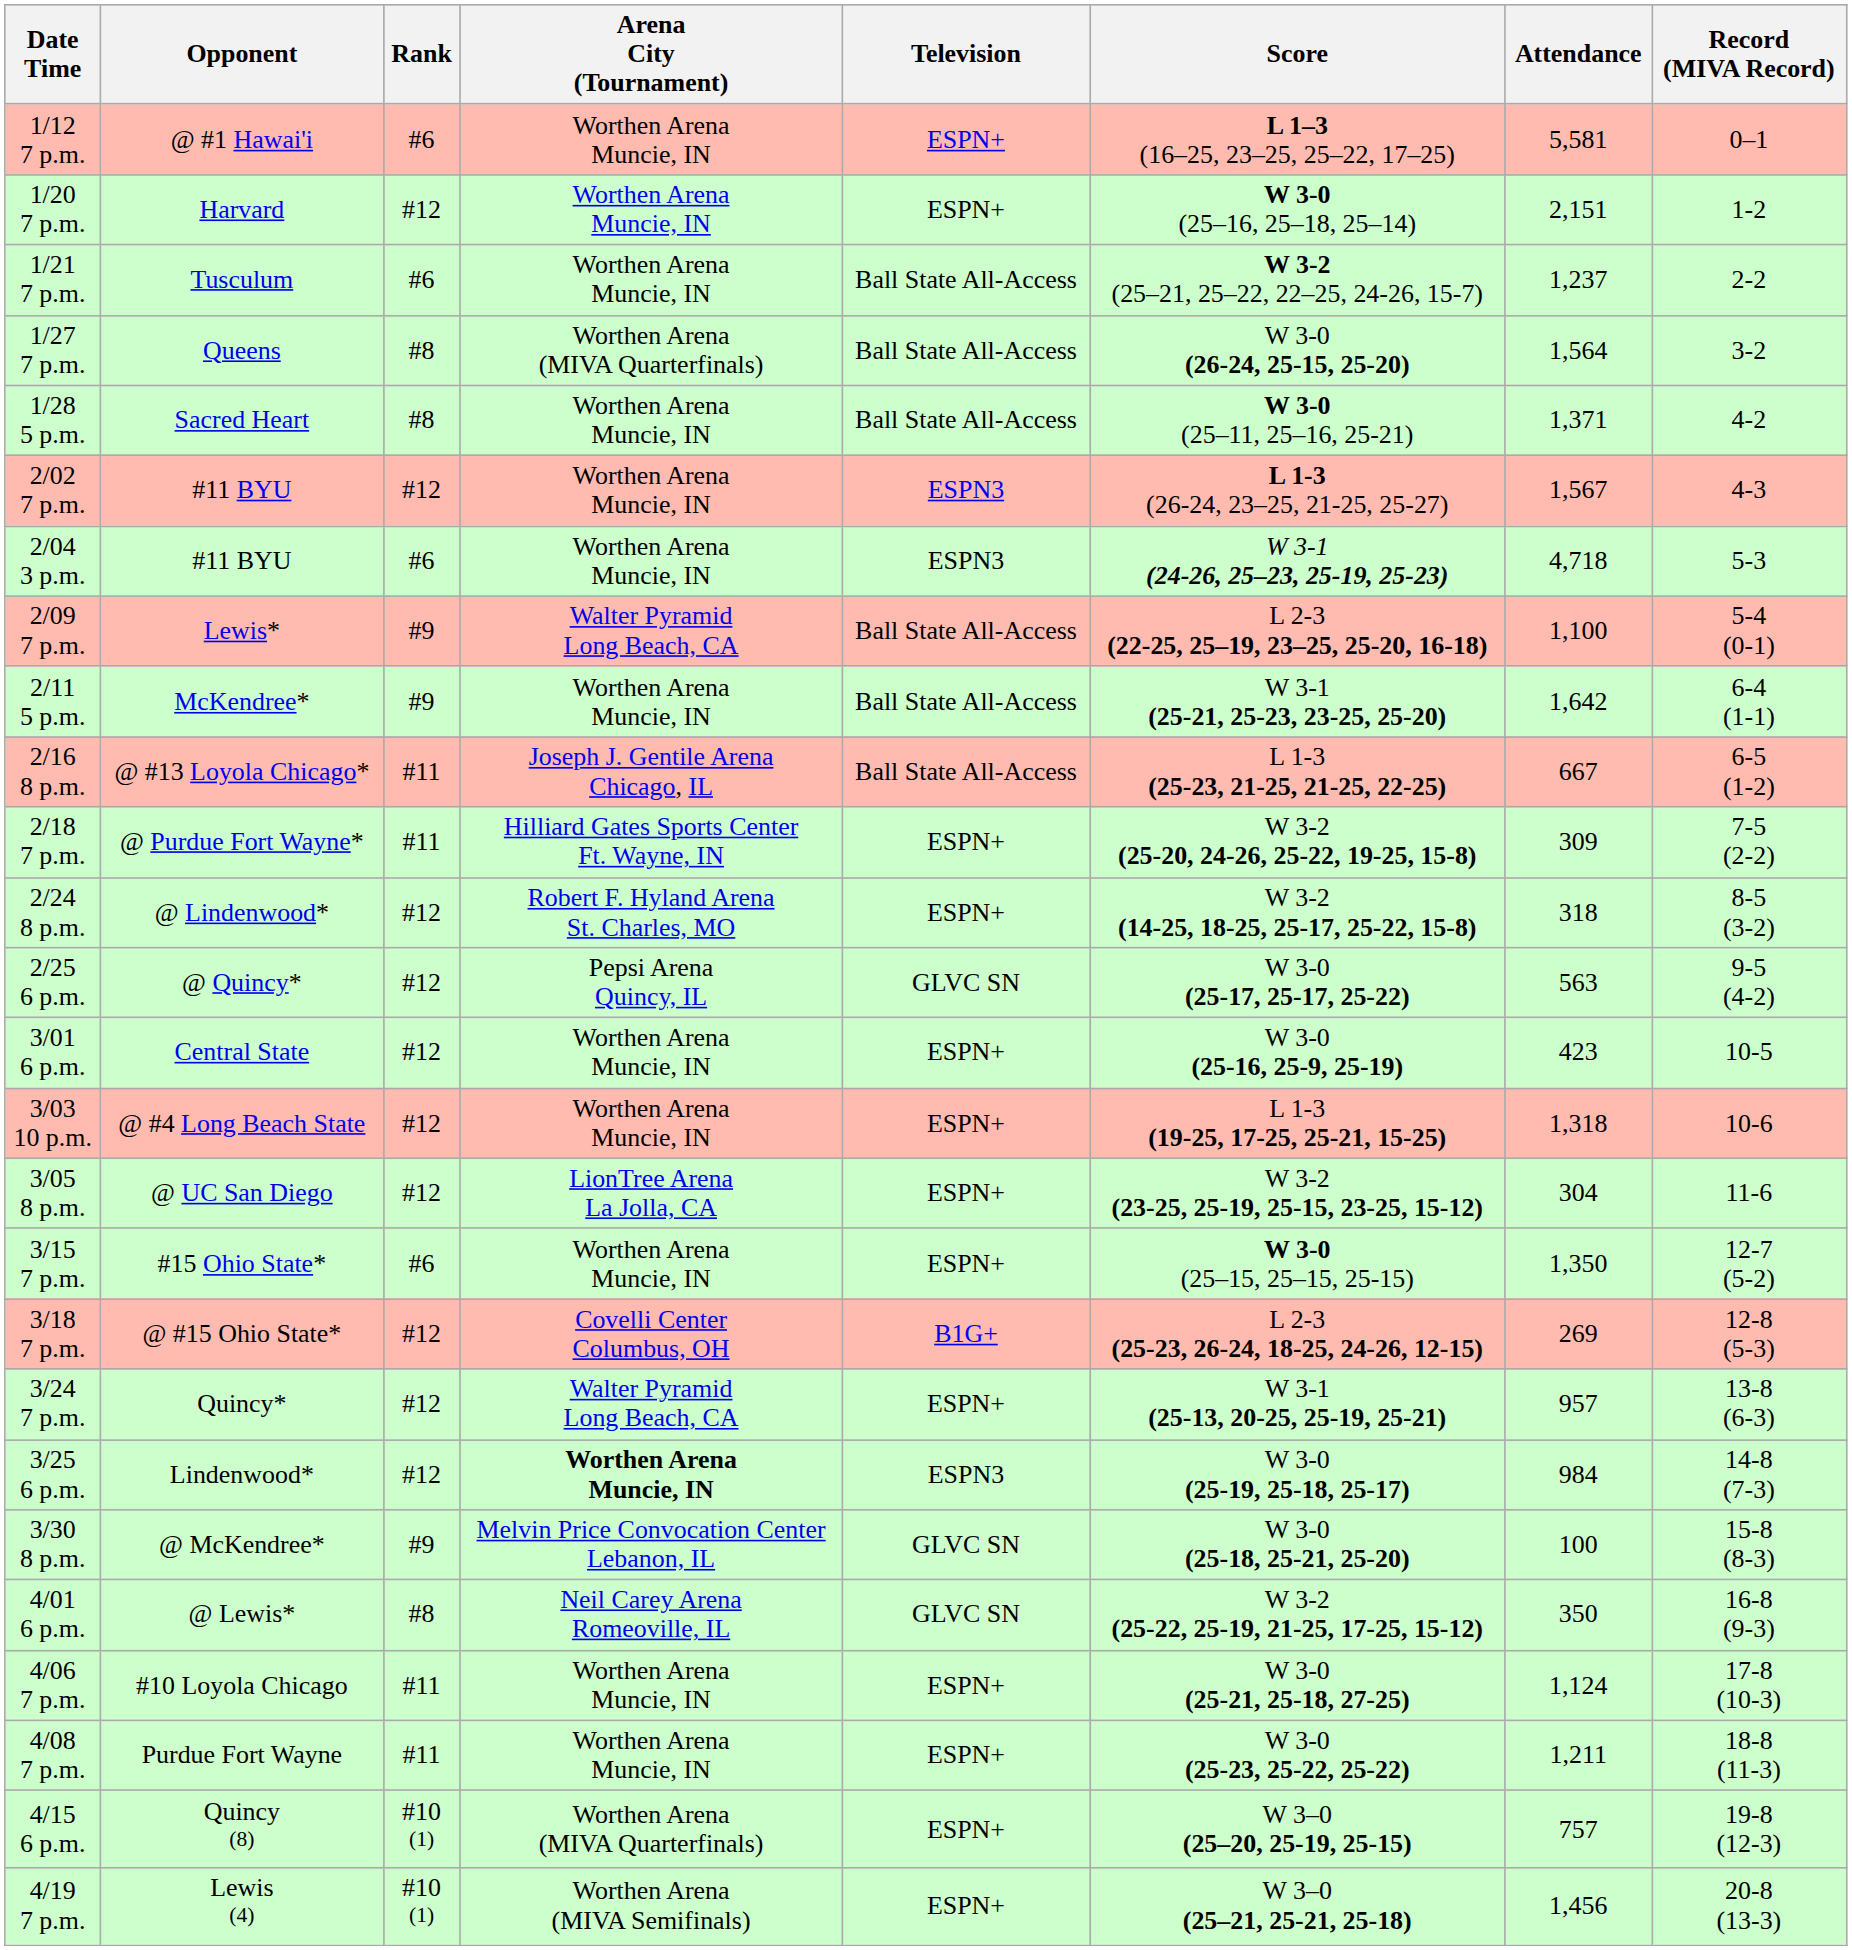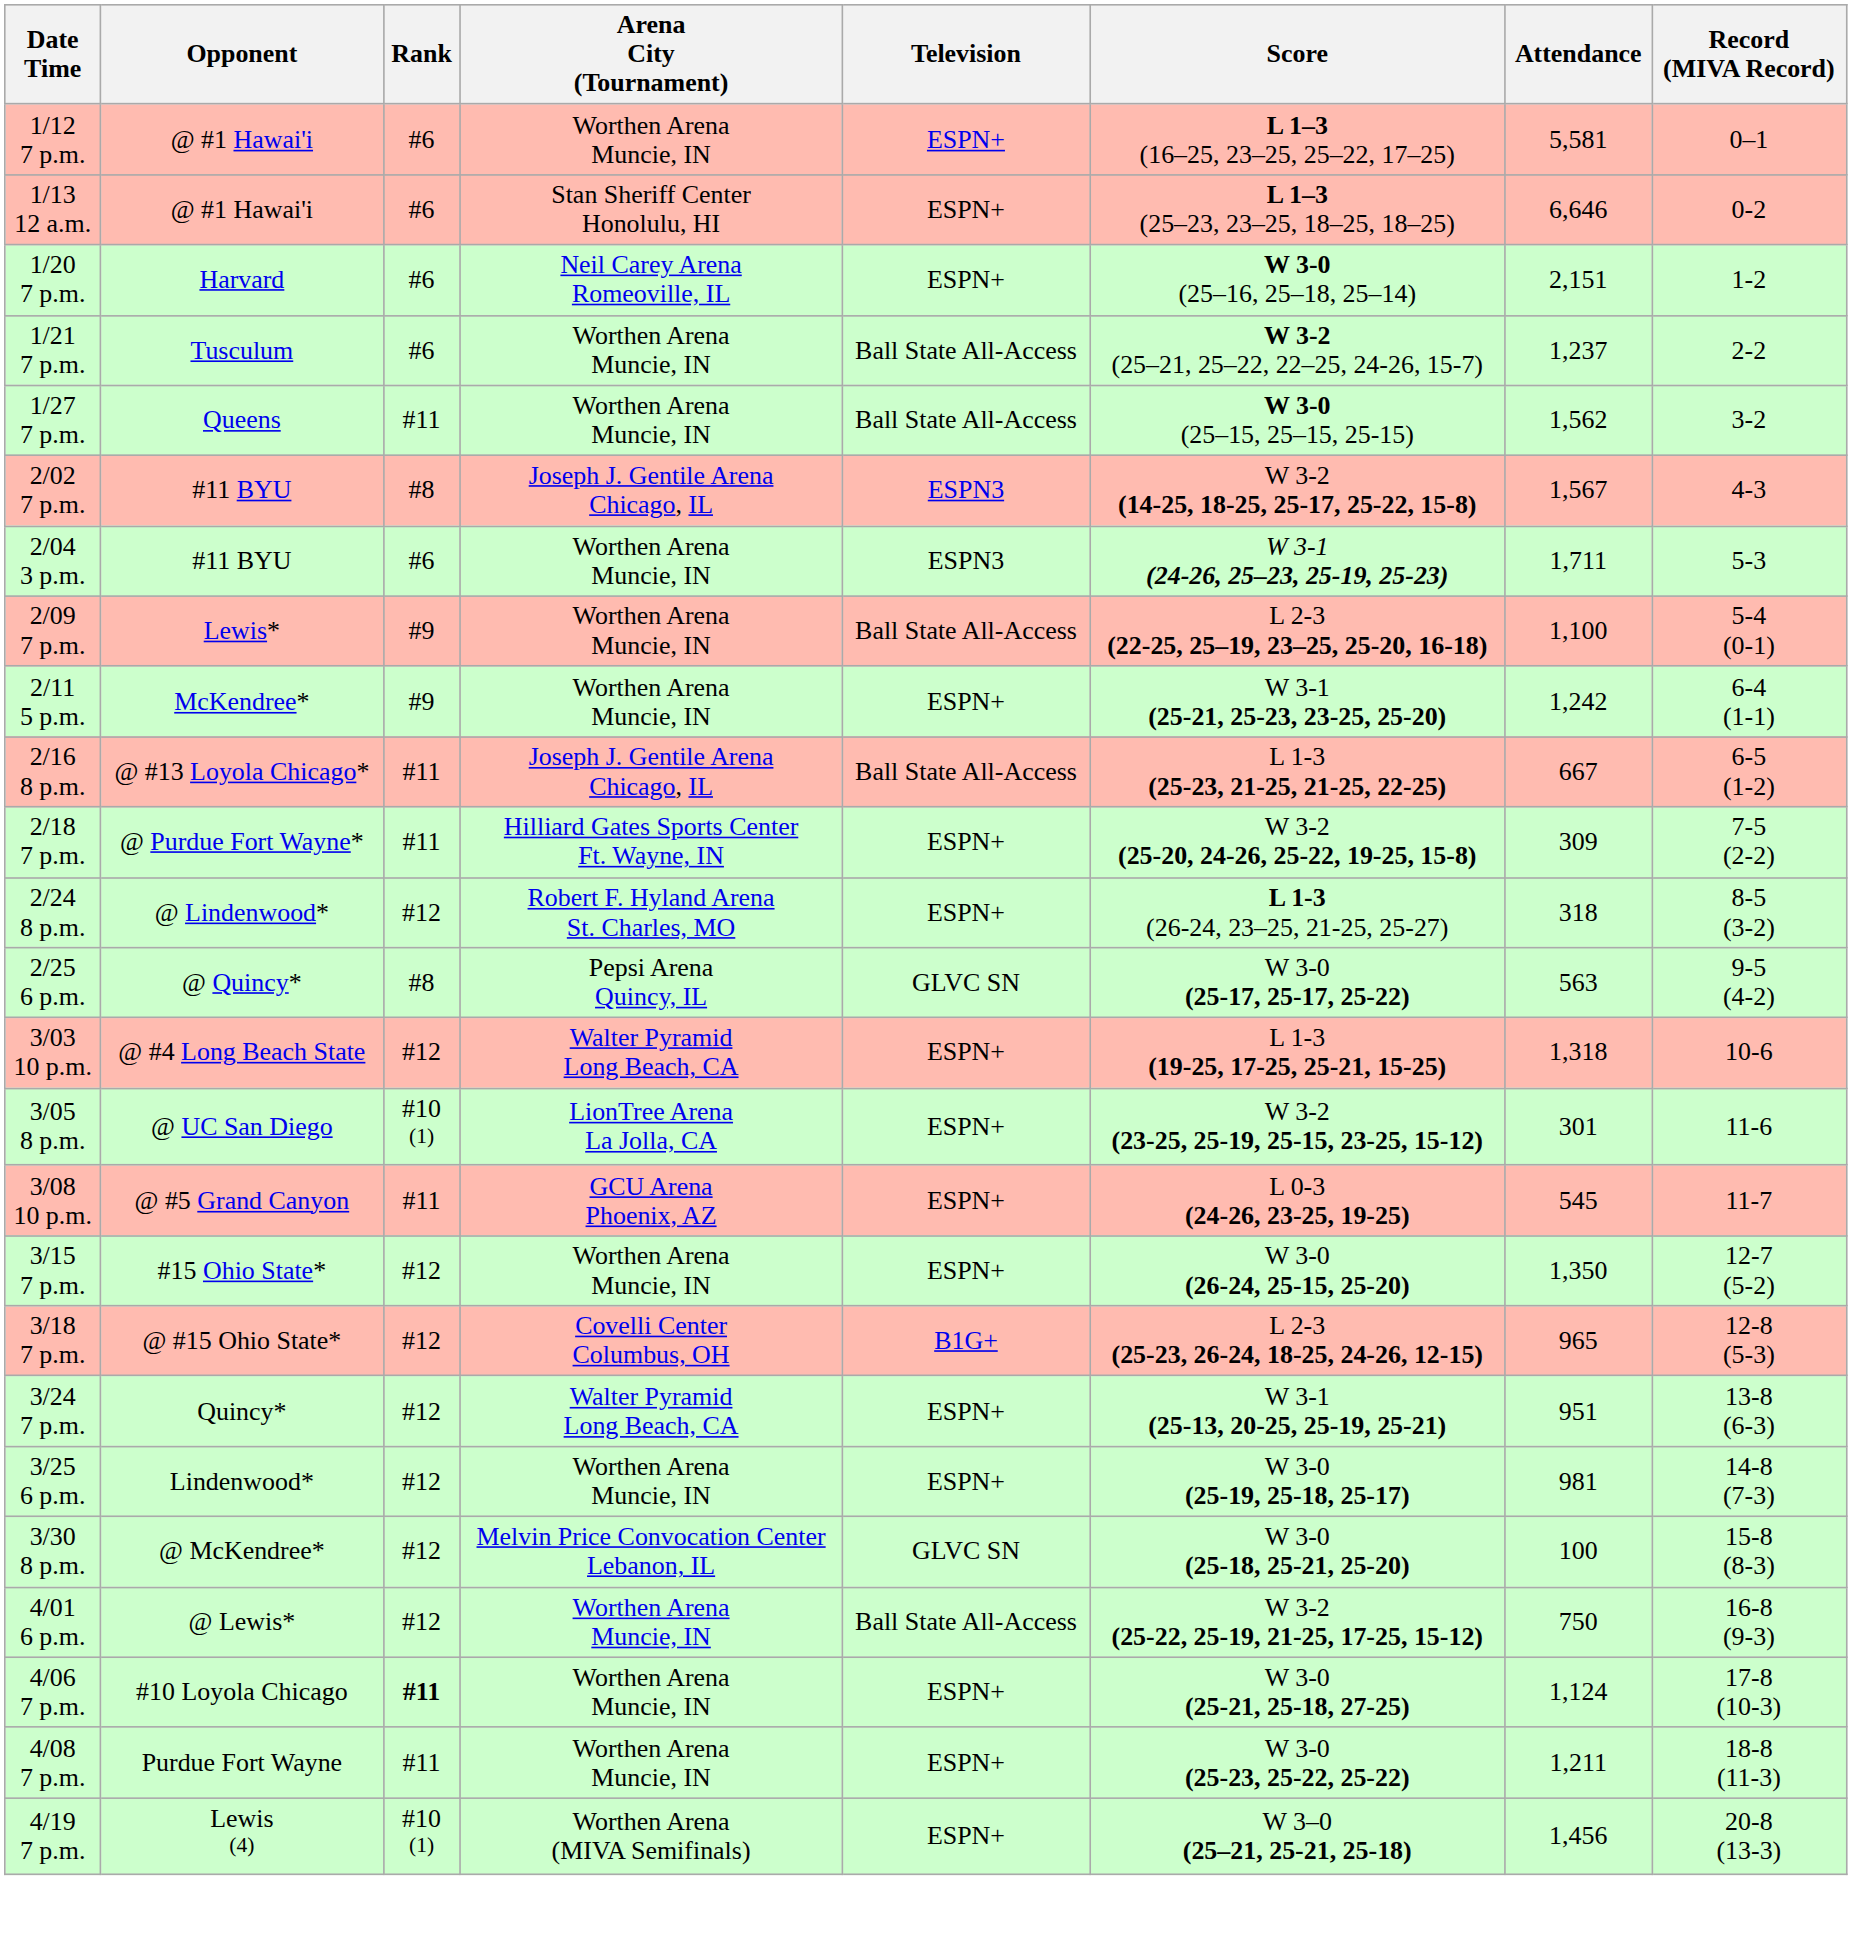+ row: 1/13 12 a.m. | @ #1 Hawai'i | #6 | Stan Sheriff Center Honolulu, HI | ESPN+ | L 1–3 (25–23, 23–25, 18–25, 18–25) | 6,646 | 0-2
1/20 7 p.m. | Rank: #12 -> #6
1/20 7 p.m. | Arena City (Tournament): Worthen Arena Muncie, IN -> Neil Carey Arena Romeoville, IL
1/27 7 p.m. | Rank: #8 -> #11
1/27 7 p.m. | Arena City (Tournament): Worthen Arena (MIVA Quarterfinals) -> Worthen Arena Muncie, IN
1/27 7 p.m. | Score: W 3-0 (26-24, 25-15, 25-20) -> W 3-0 (25–15, 25–15, 25-15)
1/27 7 p.m. | Attendance: 1,564 -> 1,562
- row: 1/28 5 p.m. | Sacred Heart | #8 | Worthen Arena Muncie, IN | Ball State All-Access | W 3-0 (25–11, 25–16, 25-21) | 1,371 | 4-2
2/02 7 p.m. | Rank: #12 -> #8
2/02 7 p.m. | Arena City (Tournament): Worthen Arena Muncie, IN -> Joseph J. Gentile Arena Chicago, IL
2/02 7 p.m. | Score: L 1-3 (26-24, 23–25, 21-25, 25-27) -> W 3-2 (14-25, 18-25, 25-17, 25-22, 15-8)
2/04 3 p.m. | Attendance: 4,718 -> 1,711
2/09 7 p.m. | Arena City (Tournament): Walter Pyramid Long Beach, CA -> Worthen Arena Muncie, IN
2/11 5 p.m. | Television: Ball State All-Access -> ESPN+
2/11 5 p.m. | Attendance: 1,642 -> 1,242
2/24 8 p.m. | Score: W 3-2 (14-25, 18-25, 25-17, 25-22, 15-8) -> L 1-3 (26-24, 23–25, 21-25, 25-27)
2/25 6 p.m. | Rank: #12 -> #8
- row: 3/01 6 p.m. | Central State | #12 | Worthen Arena Muncie, IN | ESPN+ | W 3-0 (25-16, 25-9, 25-19) | 423 | 10-5
3/03 10 p.m. | Arena City (Tournament): Worthen Arena Muncie, IN -> Walter Pyramid Long Beach, CA
3/05 8 p.m. | Rank: #12 -> #10 (1)
3/05 8 p.m. | Attendance: 304 -> 301
+ row: 3/08 10 p.m. | @ #5 Grand Canyon | #11 | GCU Arena Phoenix, AZ | ESPN+ | L 0-3 (24-26, 23-25, 19-25) | 545 | 11-7
3/15 7 p.m. | Rank: #6 -> #12
3/15 7 p.m. | Score: W 3-0 (25–15, 25–15, 25-15) -> W 3-0 (26-24, 25-15, 25-20)
3/18 7 p.m. | Attendance: 269 -> 965
3/24 7 p.m. | Attendance: 957 -> 951
3/25 6 p.m. | Arena City (Tournament): bold -> normal
3/25 6 p.m. | Television: ESPN3 -> ESPN+
3/25 6 p.m. | Attendance: 984 -> 981
3/30 8 p.m. | Rank: #9 -> #12
4/01 6 p.m. | Rank: #8 -> #12
4/01 6 p.m. | Arena City (Tournament): Neil Carey Arena Romeoville, IL -> Worthen Arena Muncie, IN
4/01 6 p.m. | Television: GLVC SN -> Ball State All-Access
4/01 6 p.m. | Attendance: 350 -> 750
4/06 7 p.m. | Rank: normal -> bold
- row: 4/15 6 p.m. | Quincy (8) | #10 (1) | Worthen Arena (MIVA Quarterfinals) | ESPN+ | W 3–0 (25–20, 25-19, 25-15) | 757 | 19-8 (12-3)
